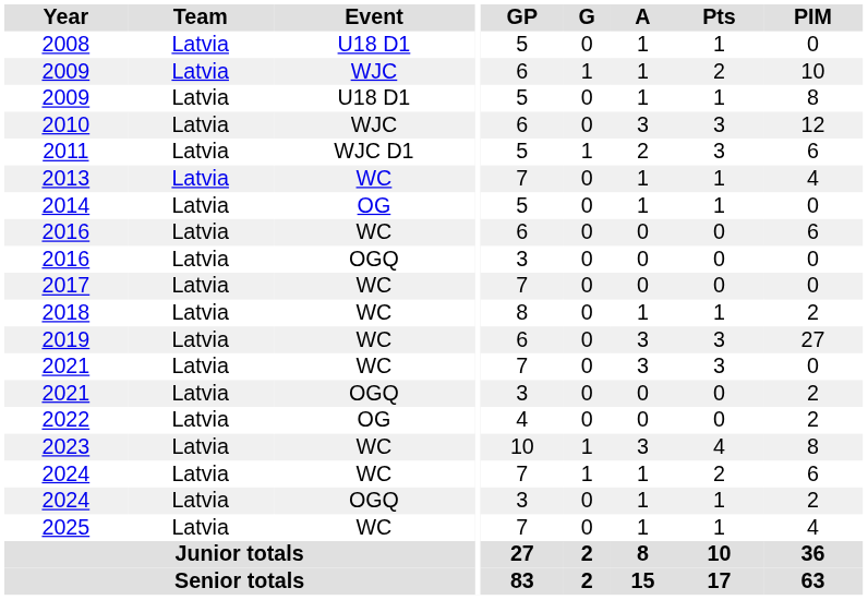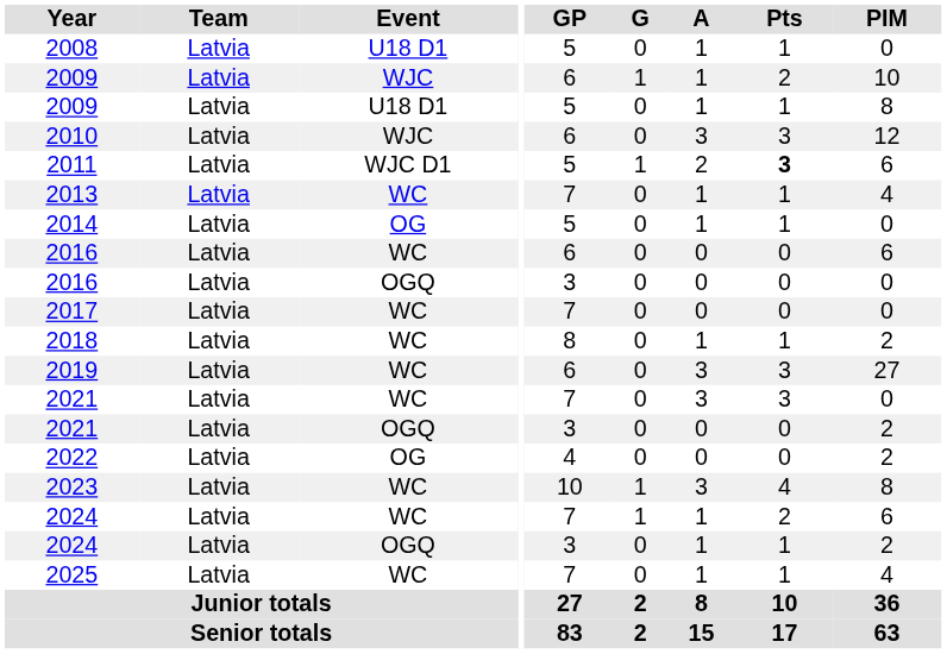2011 | Pts: normal -> bold
